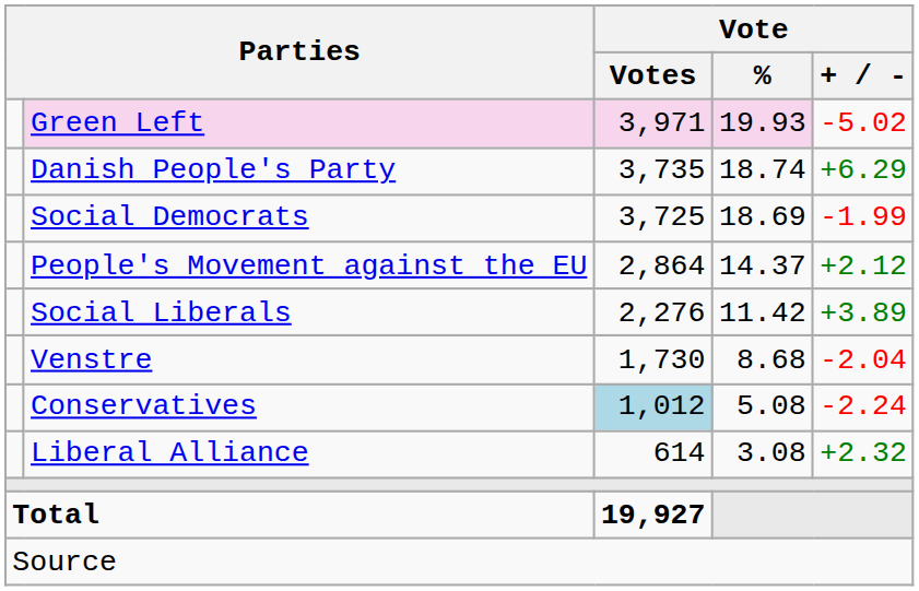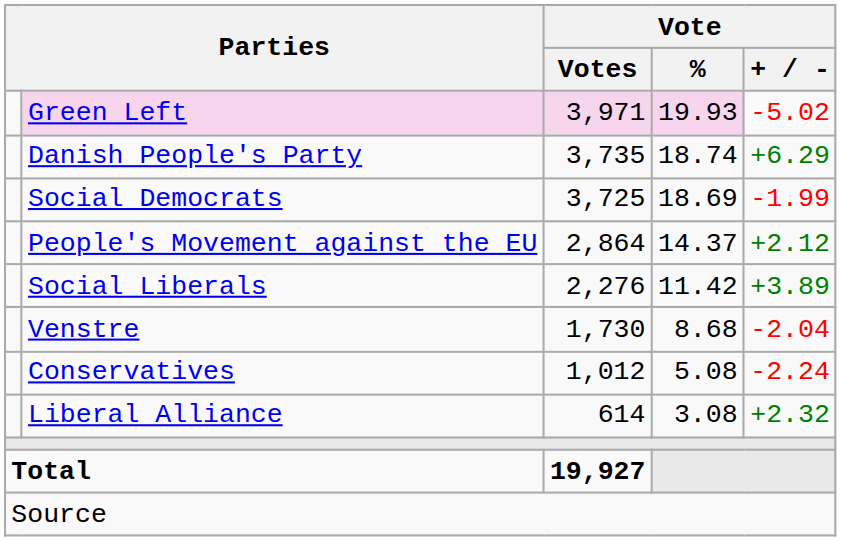Conservatives | Vote / Votes: lightblue background -> no background
